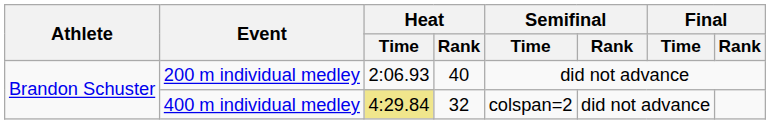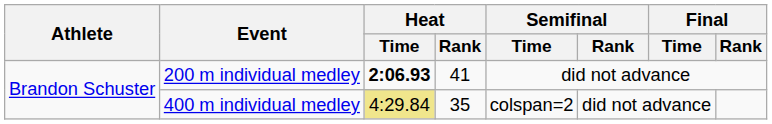200 m individual medley | Heat / Time: normal -> bold
200 m individual medley | Heat / Rank: 40 -> 41
400 m individual medley | Heat / Rank: 32 -> 35
